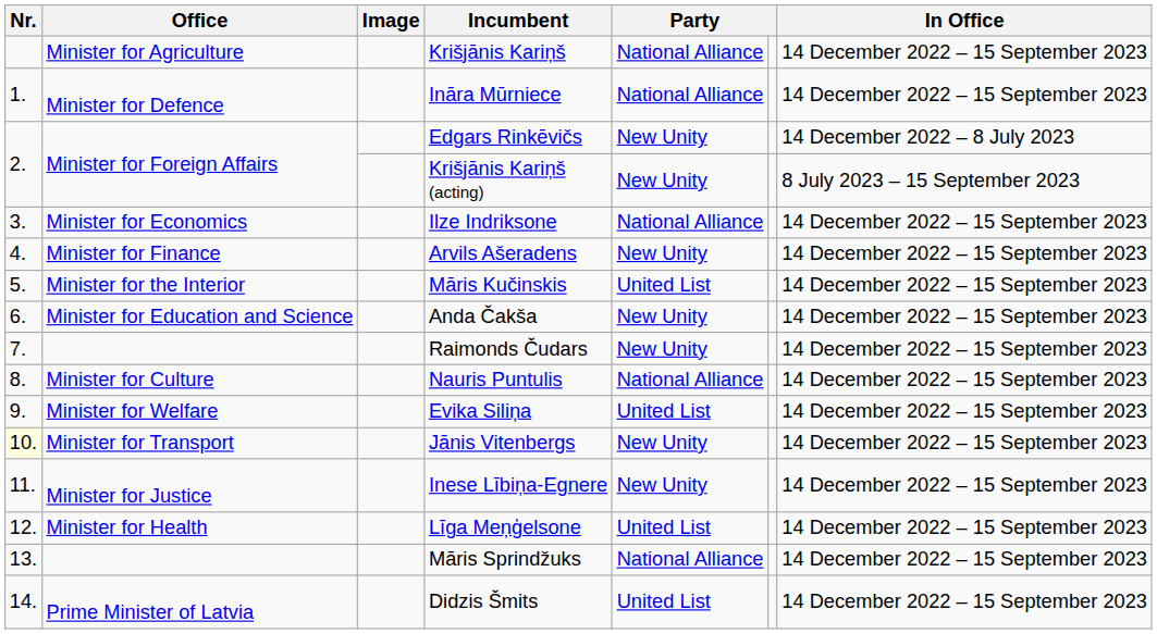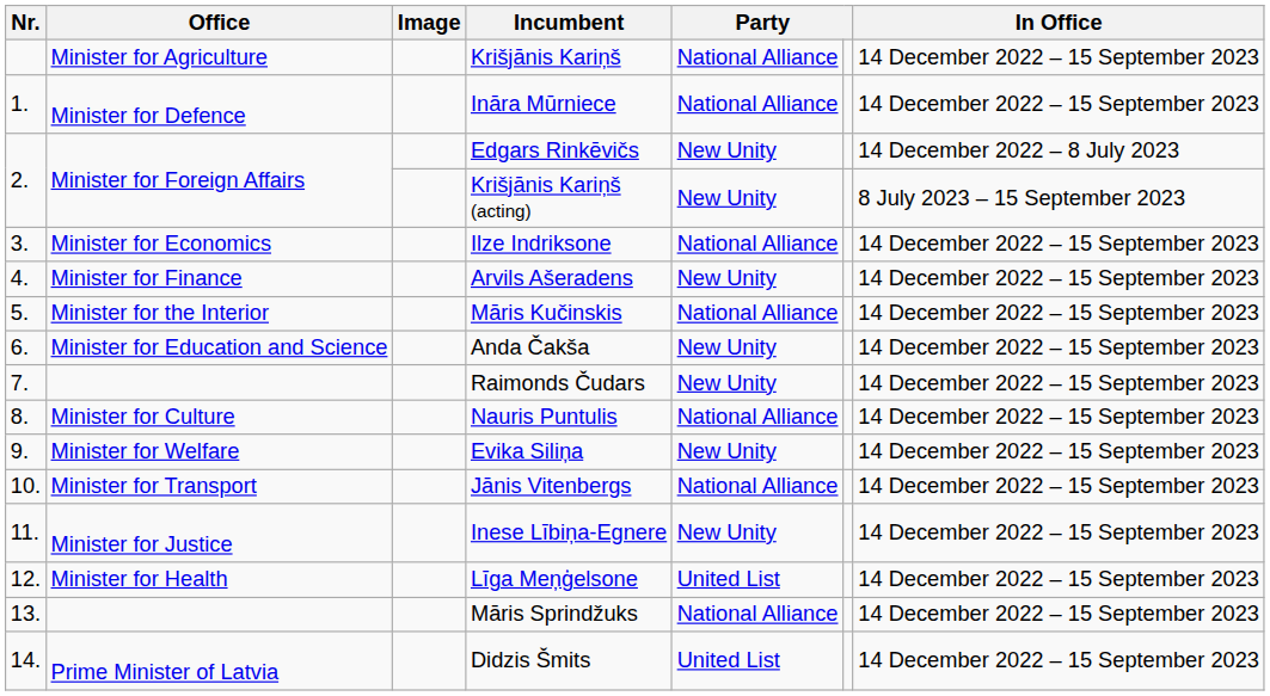Māris Kučinskis | column 5: United List -> National Alliance
Evika Siliņa | column 5: United List -> New Unity
Jānis Vitenbergs | Nr.: lightyellow background -> no background
Jānis Vitenbergs | column 5: New Unity -> National Alliance
